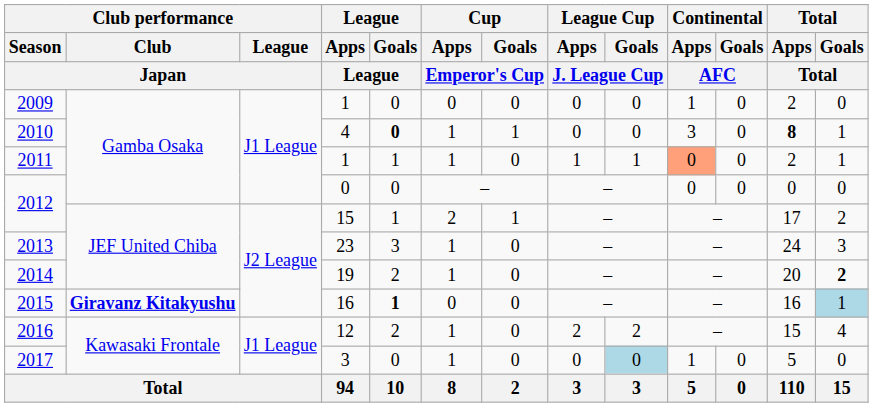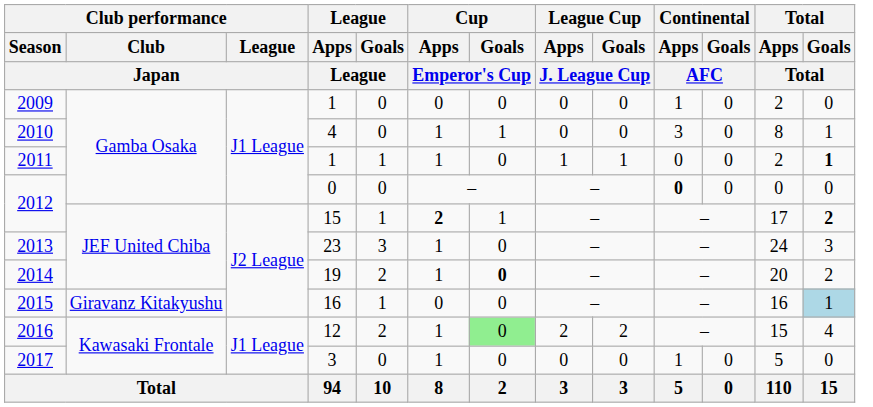2010 | League / Goals / League: bold -> normal
2010 | Total / Apps / Total: bold -> normal
2011 | Continental / Apps / AFC: lightsalmon background -> no background
2011 | Total / Goals / Total: normal -> bold
2012 / 0 | Continental / Apps / AFC: normal -> bold
2012 / 15 | Cup / Apps / Emperor's Cup: normal -> bold
2012 / 15 | Total / Goals / Total: normal -> bold
2014 | Cup / Goals / Emperor's Cup: normal -> bold
2014 | Total / Goals / Total: bold -> normal
2015 | Club performance / Club / Japan: bold -> normal
2015 | League / Goals / League: bold -> normal
2016 | Cup / Goals / Emperor's Cup: no background -> lightgreen background
2017 | League Cup / Goals / J. League Cup: lightblue background -> no background
